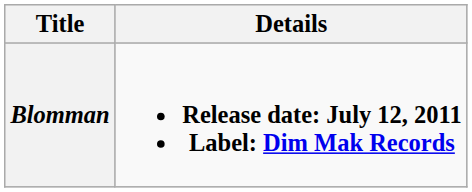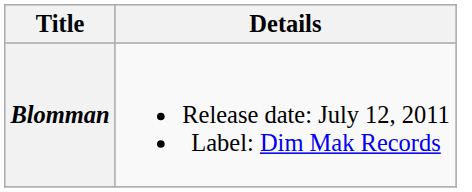Blomman | Details: bold -> normal
